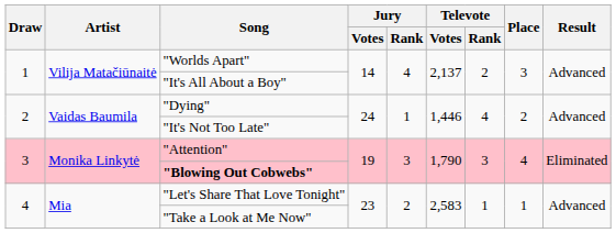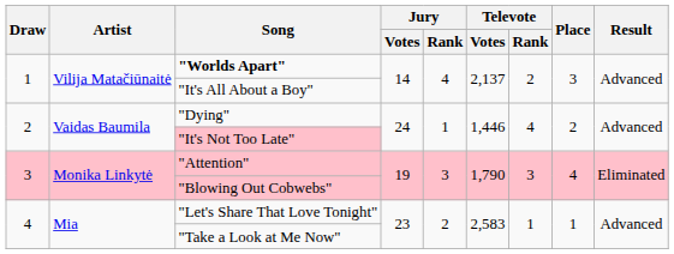"Worlds Apart" | Song: normal -> bold
"It's Not Too Late" | Song: no background -> pink background
"Blowing Out Cobwebs" | Song: bold -> normal
